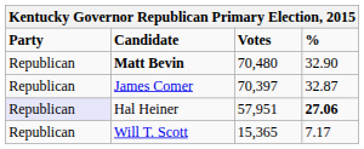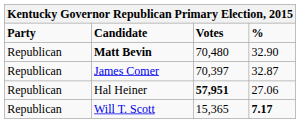Hal Heiner | Party: lavender background -> no background
Hal Heiner | Votes: normal -> bold
Hal Heiner | %: bold -> normal
Will T. Scott | %: normal -> bold
